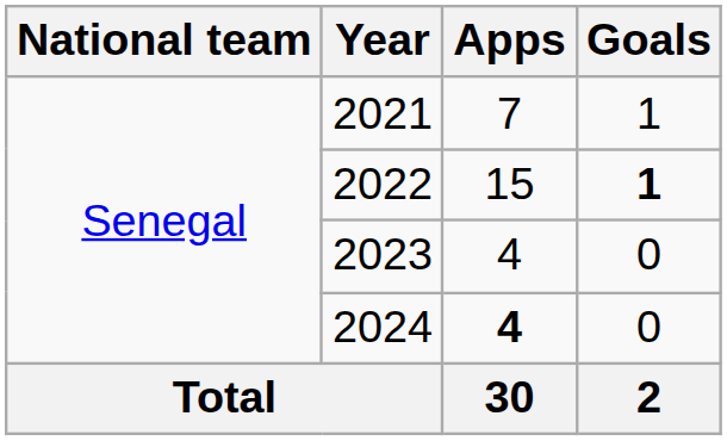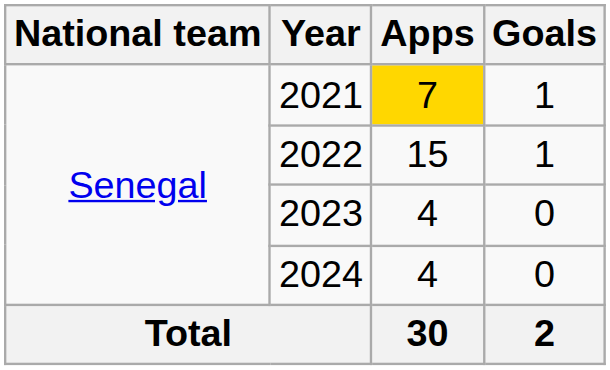2021 | Apps: no background -> gold background
2022 | Goals: bold -> normal
2024 | Apps: bold -> normal
